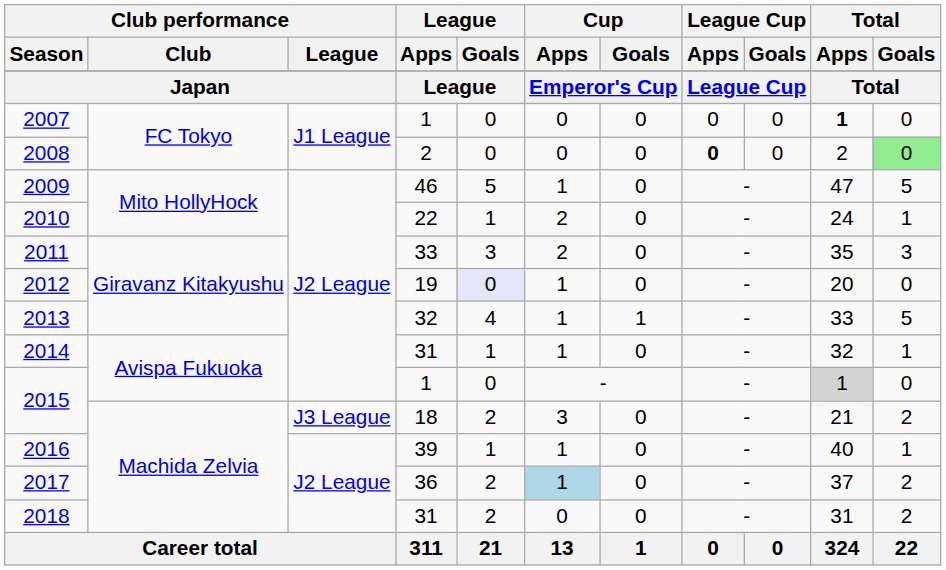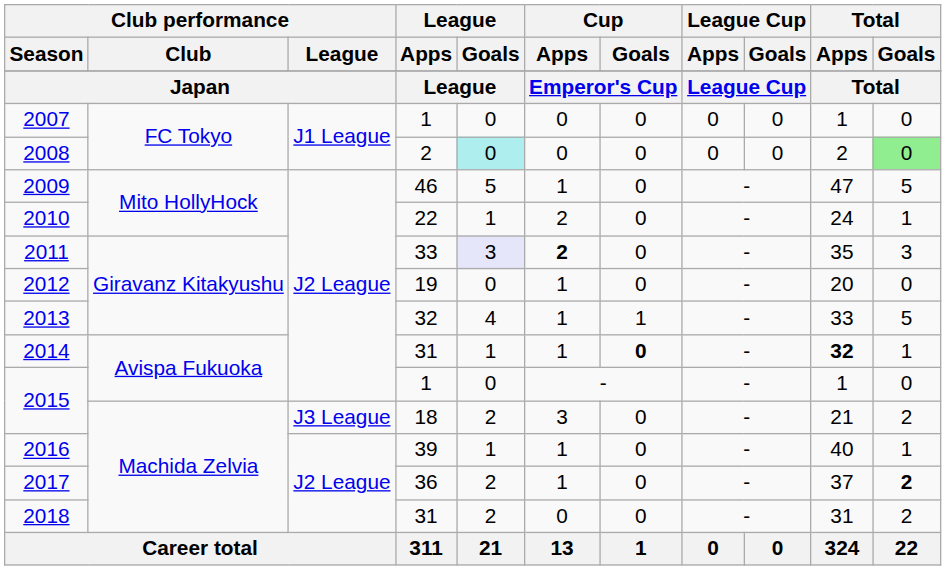2007 | Total / Apps: bold -> normal
2008 | League / Goals: no background -> paleturquoise background
2008 | League Cup / Apps: bold -> normal
2011 | League / Goals: no background -> lavender background
2011 | Cup / Apps: normal -> bold
2012 | League / Goals: lavender background -> no background
2014 | Cup / Goals: normal -> bold
2014 | Total / Apps: normal -> bold
2015 / 1 | Total / Apps: lightgrey background -> no background
2017 | Cup / Apps: lightblue background -> no background
2017 | Total / Goals: normal -> bold
